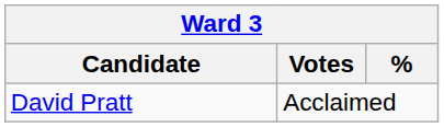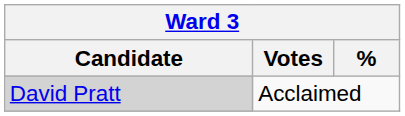David Pratt | Candidate: no background -> lightgrey background
